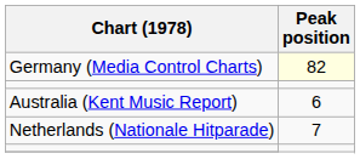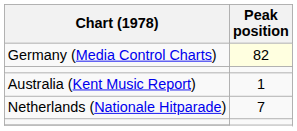row 4 | Peak position: 6 -> 1
